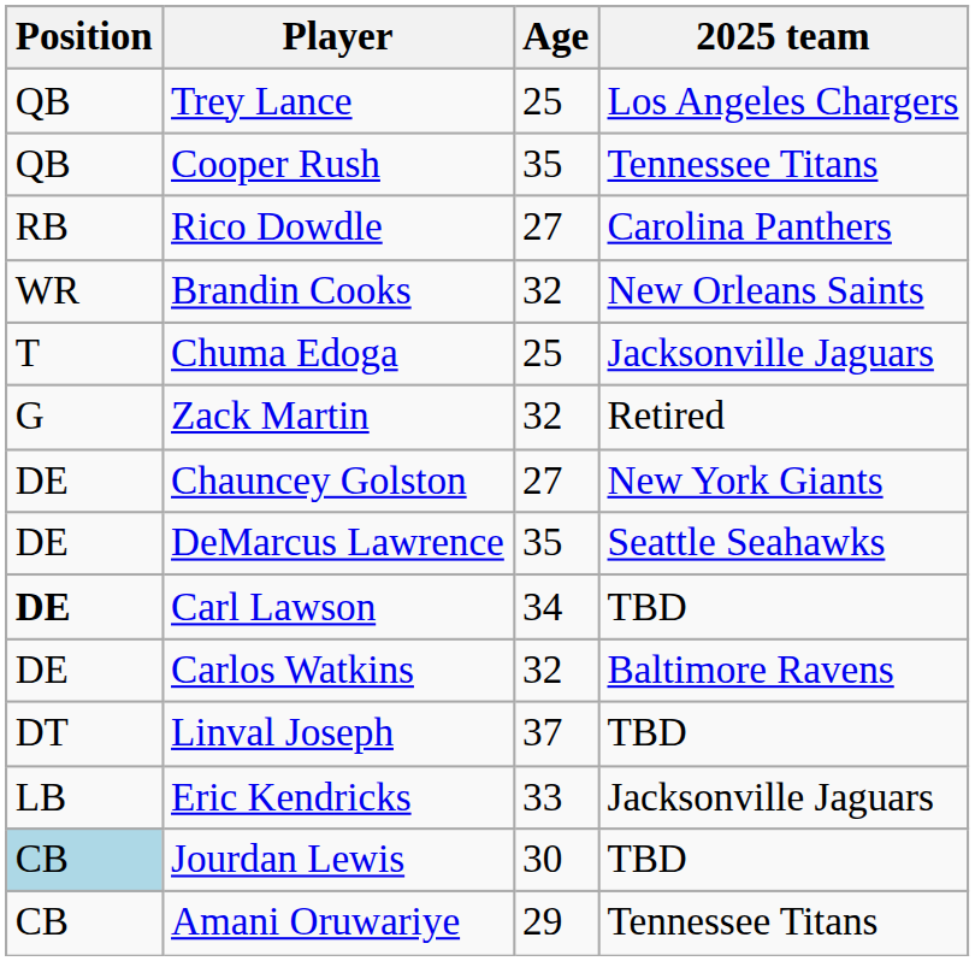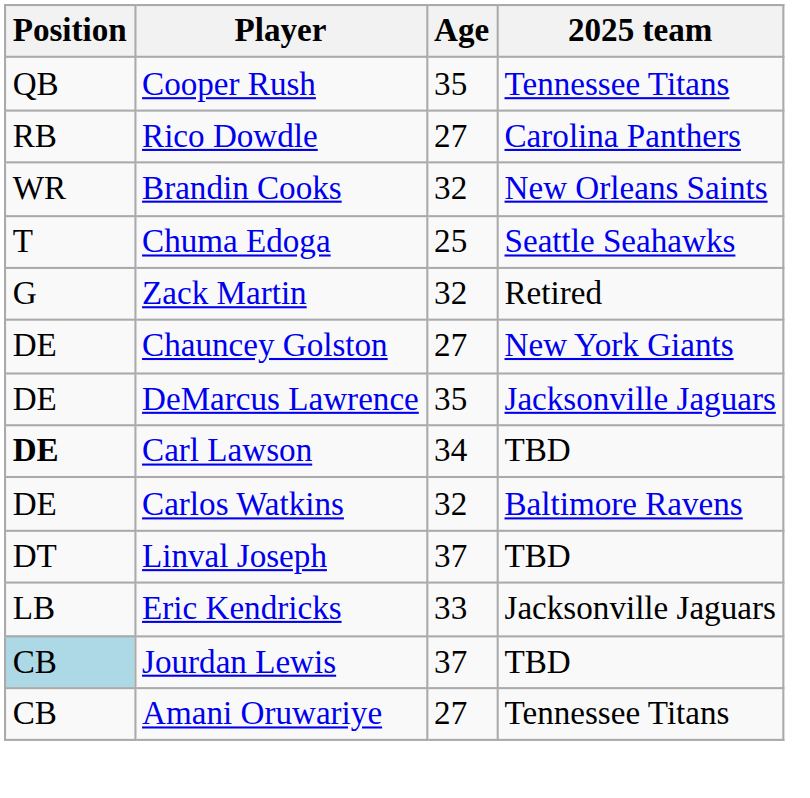- row: QB | Trey Lance | 25 | Los Angeles Chargers
Chuma Edoga | 2025 team: Jacksonville Jaguars -> Seattle Seahawks
DeMarcus Lawrence | 2025 team: Seattle Seahawks -> Jacksonville Jaguars
Jourdan Lewis | Age: 30 -> 37
Amani Oruwariye | Age: 29 -> 27
